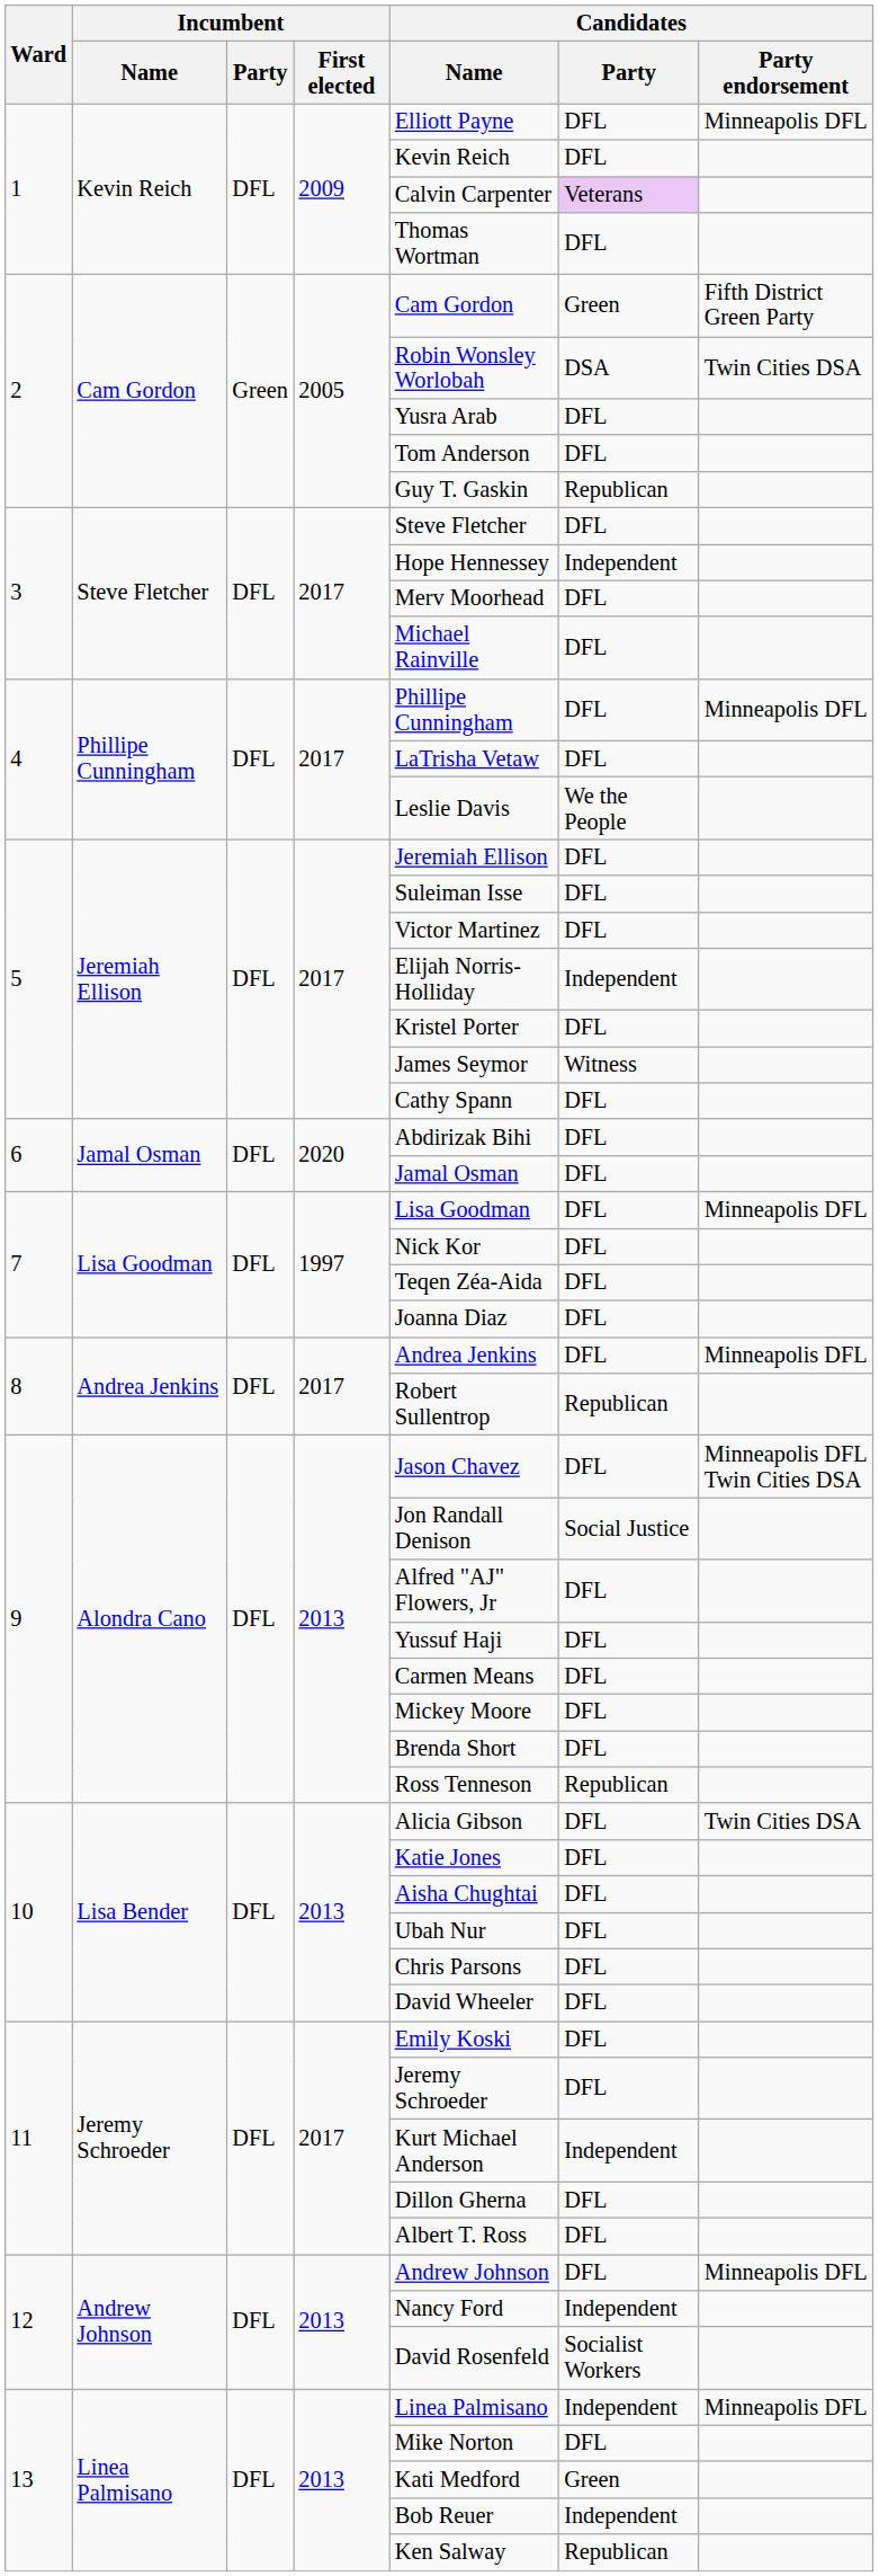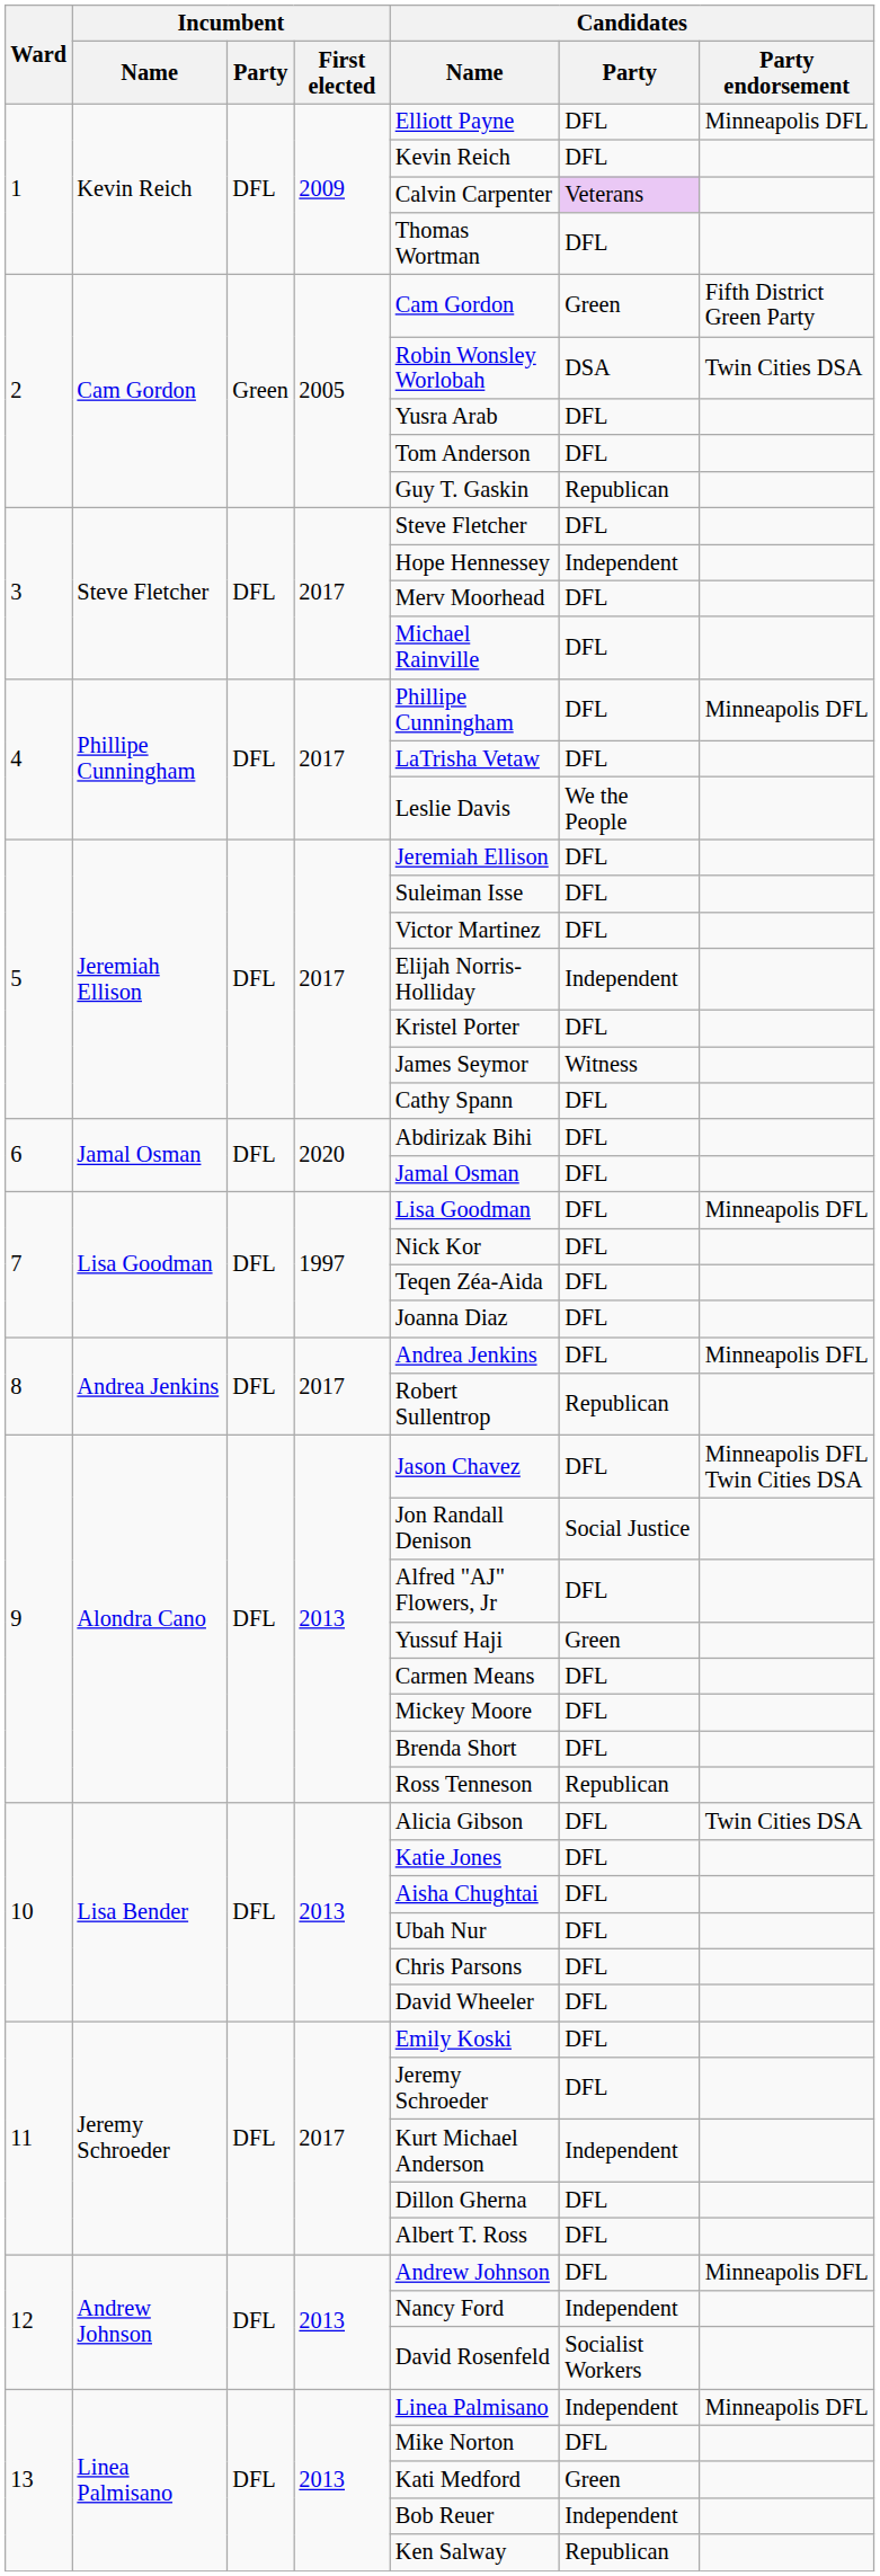row 37 | Candidates / Party: DFL -> Green
